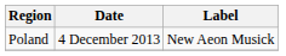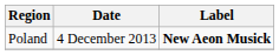Poland | Label: normal -> bold
